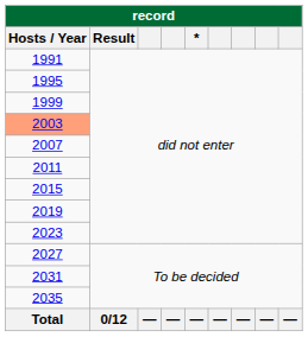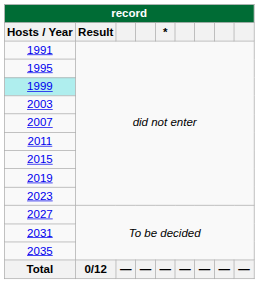1999 | Hosts / Year: no background -> paleturquoise background
2003 | Hosts / Year: lightsalmon background -> no background
